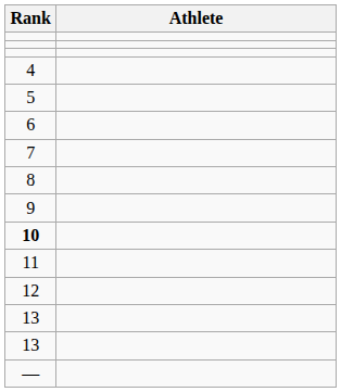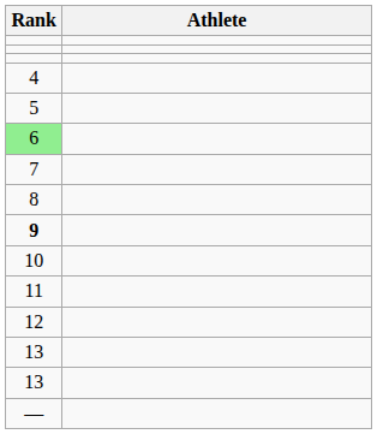row 7 | Rank: no background -> lightgreen background
row 10 | Rank: normal -> bold
row 11 | Rank: bold -> normal
